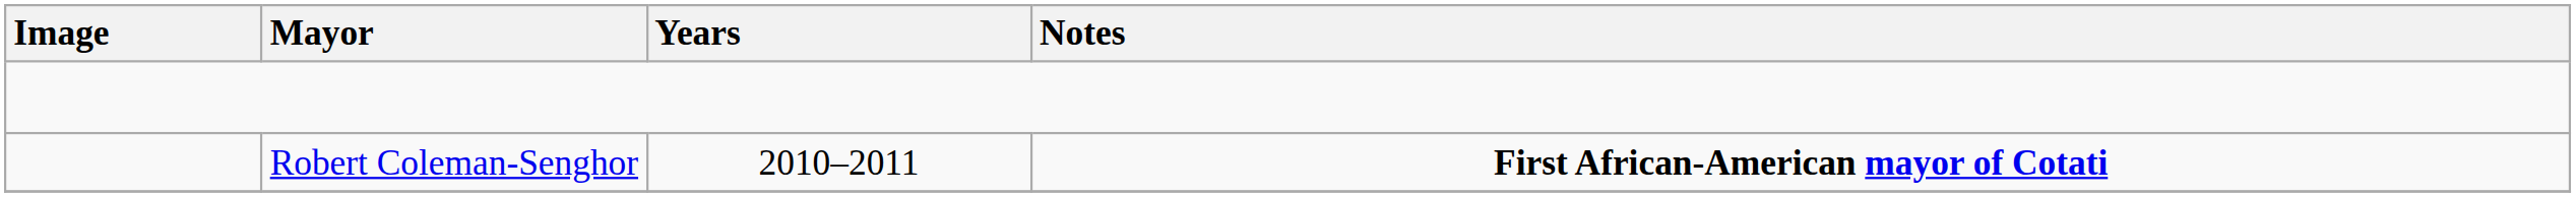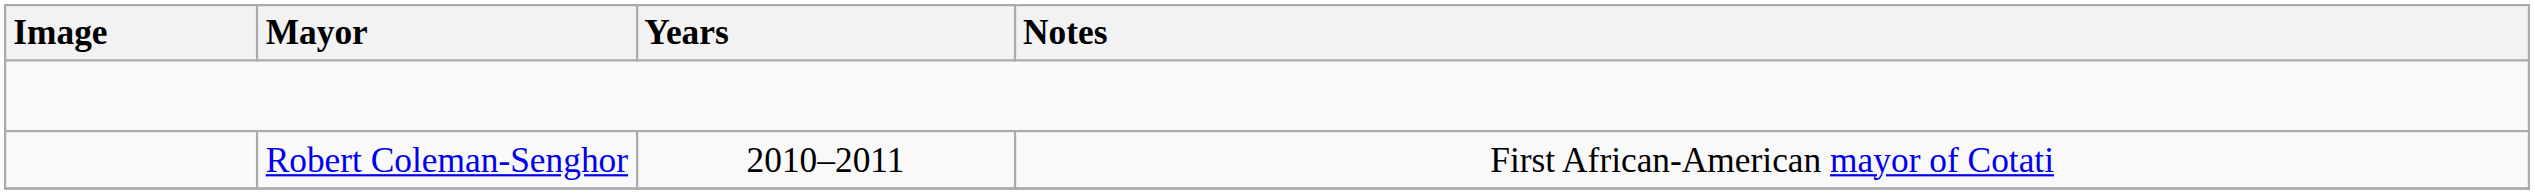Robert Coleman-Senghor | Notes: bold -> normal
